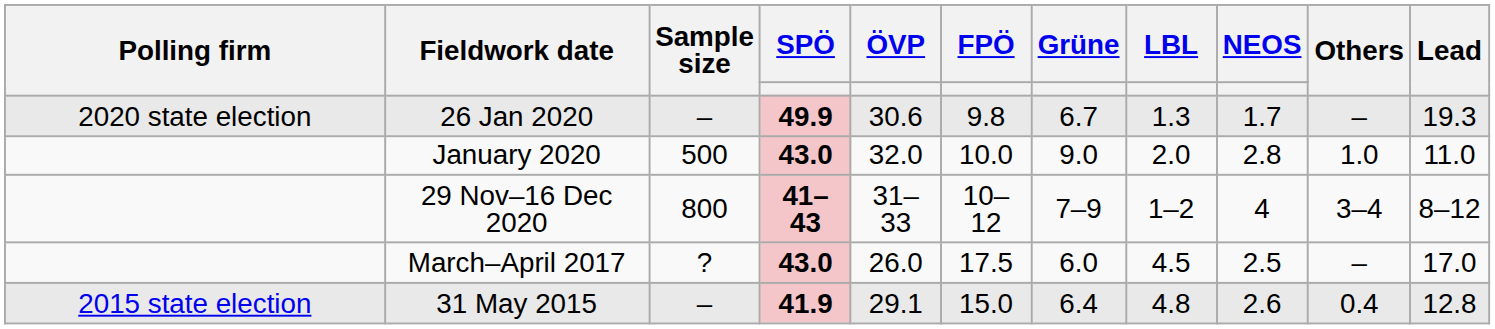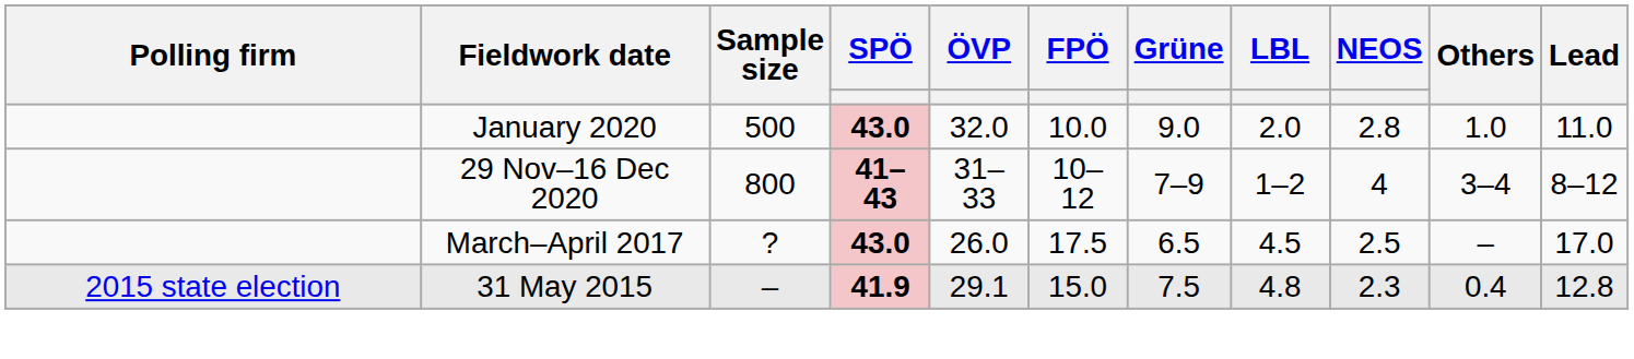- row: 2020 state election | 26 Jan 2020 | – | 49.9 | 30.6 | 9.8 | 6.7 | 1.3 | 1.7 | – | 19.3
March–April 2017 | Grüne: 6.0 -> 6.5
31 May 2015 | Grüne: 6.4 -> 7.5
31 May 2015 | NEOS: 2.6 -> 2.3
